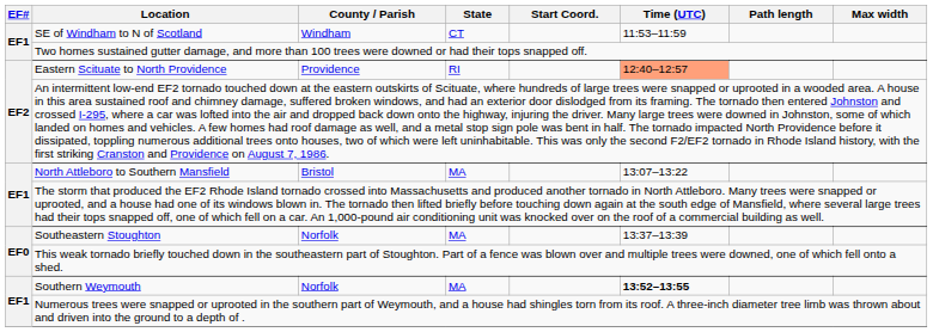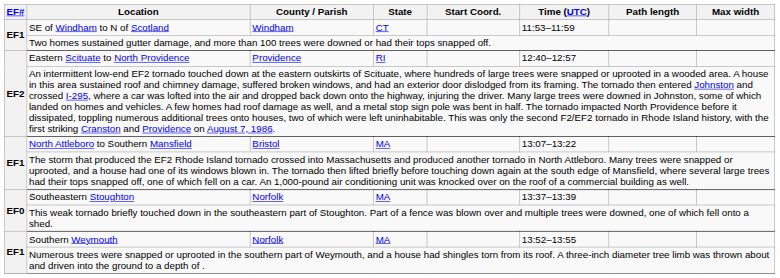Eastern Scituate to North Providence | Time (UTC): lightsalmon background -> no background
Southern Weymouth | Time (UTC): bold -> normal
